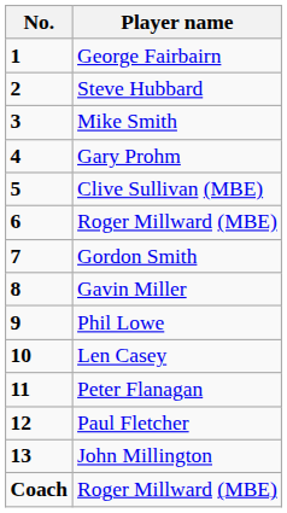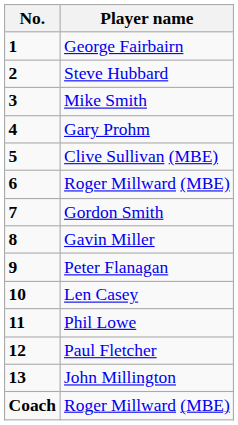row 10 | Player name: Phil Lowe -> Peter Flanagan
row 12 | Player name: Peter Flanagan -> Phil Lowe
